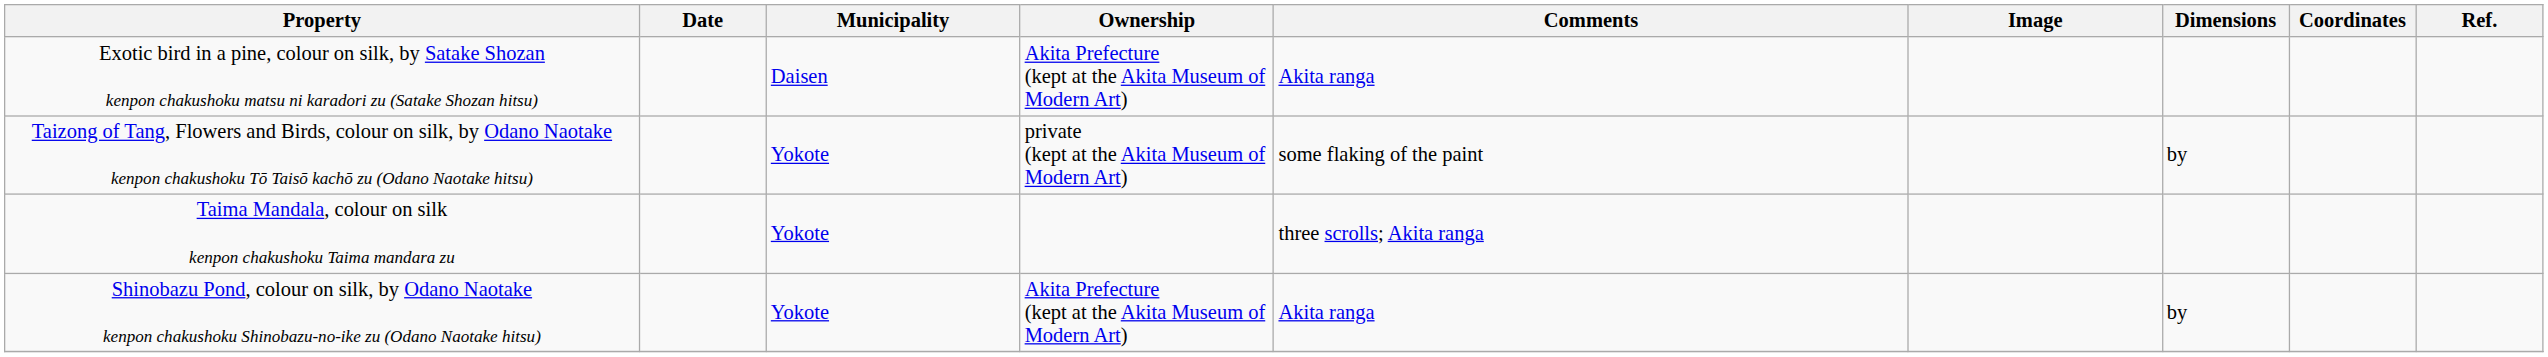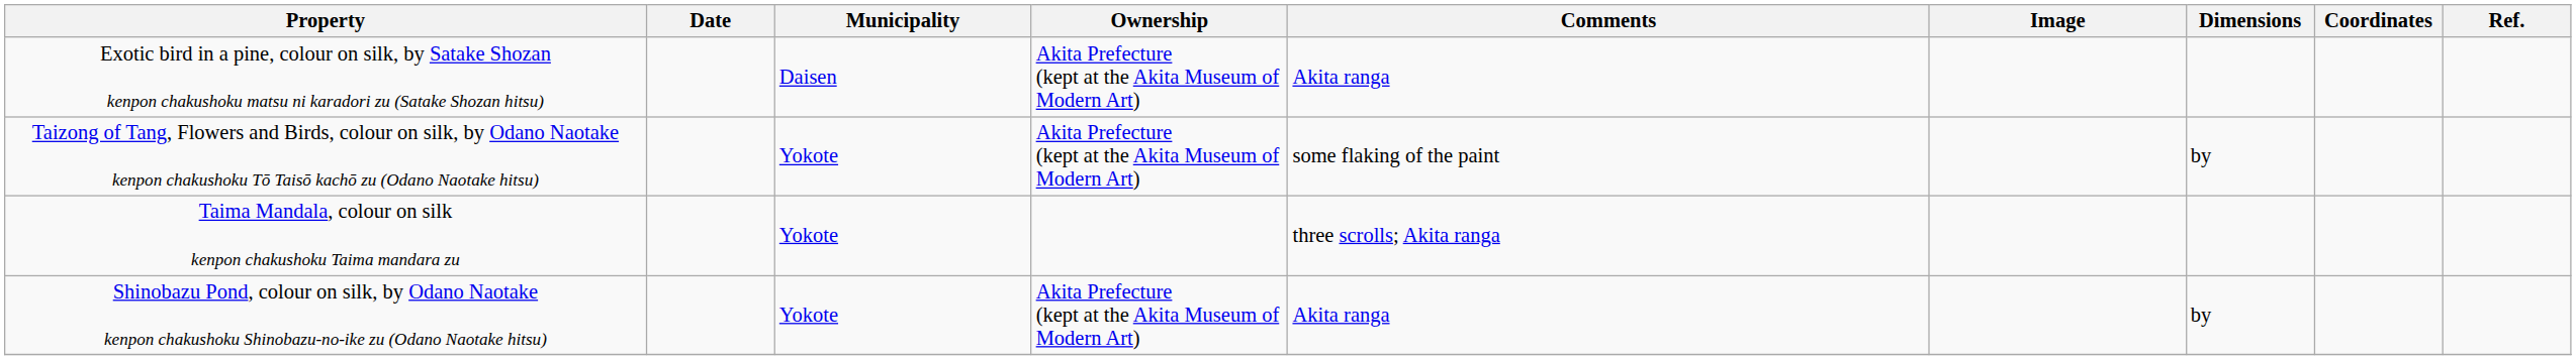row 3 | Ownership: private (kept at the Akita Museum of Modern Art) -> Akita Prefecture (kept at the Akita Museum of Modern Art)
